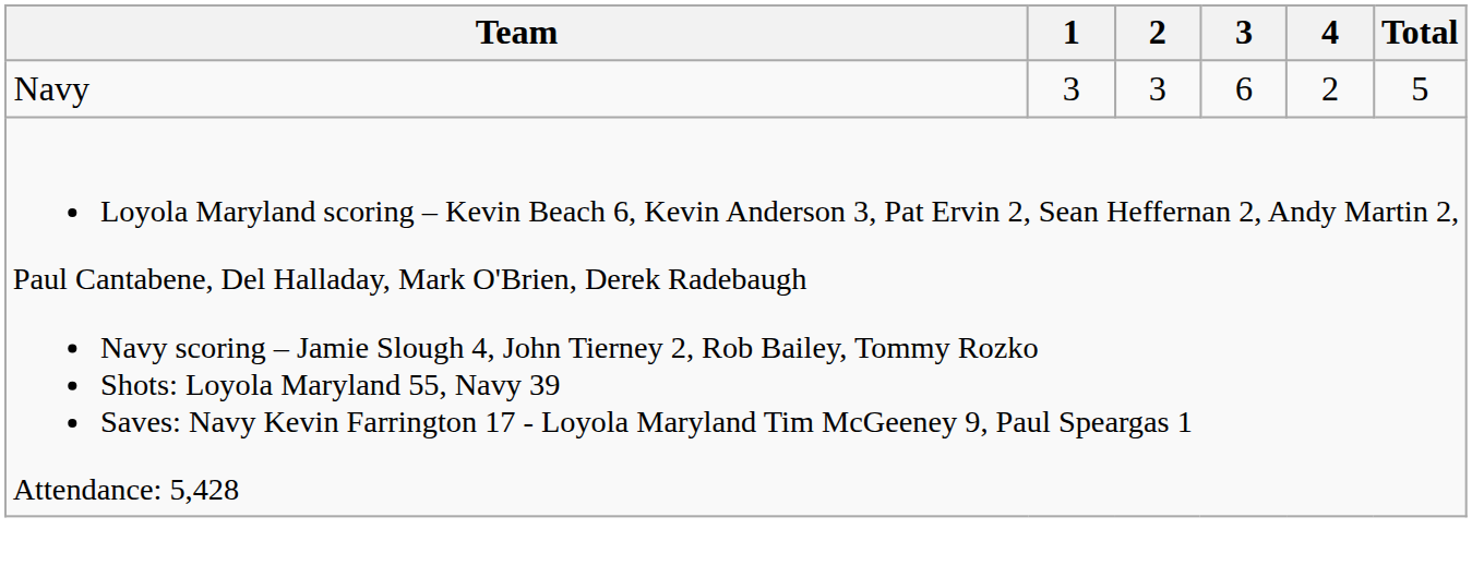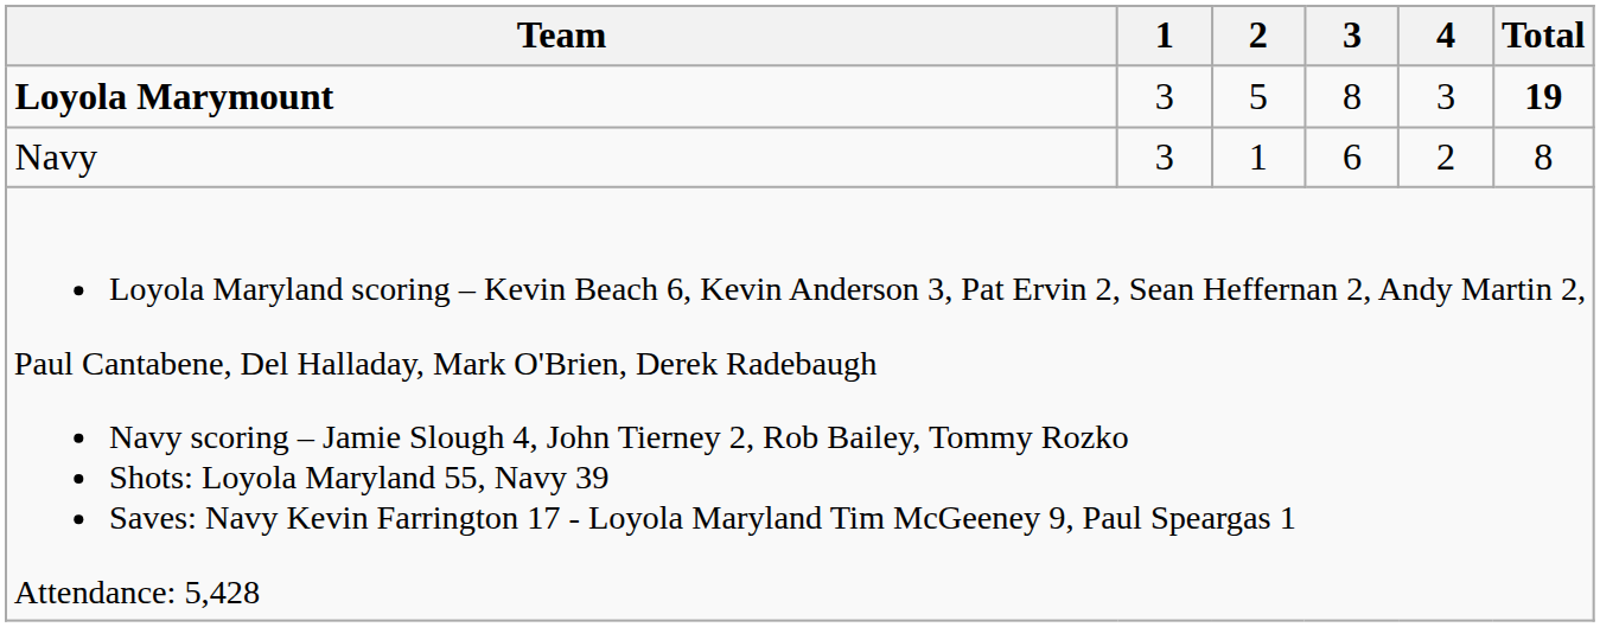+ row: Loyola Marymount | 3 | 5 | 8 | 3 | 19
Navy | 2: 3 -> 1
Navy | Total: 5 -> 8
